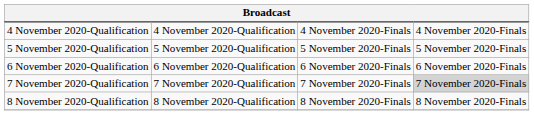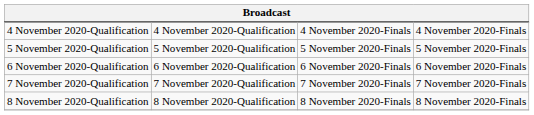row 5 | column 4: lightgrey background -> no background
